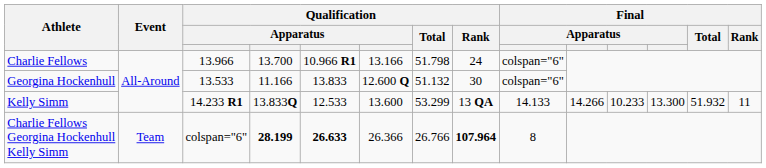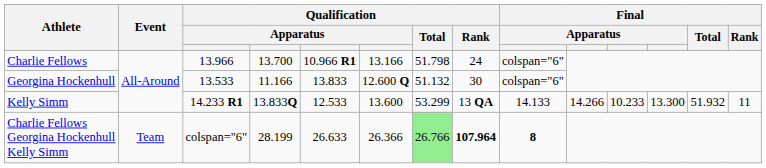Charlie Fellows Georgina Hockenhull Kelly Simm | column 4: bold -> normal
Charlie Fellows Georgina Hockenhull Kelly Simm | column 5: bold -> normal
Charlie Fellows Georgina Hockenhull Kelly Simm | Qualification / Total: no background -> lightgreen background
Charlie Fellows Georgina Hockenhull Kelly Simm | column 9: normal -> bold
